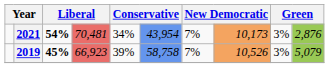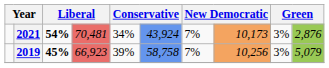2021 | column 6: 43,954 -> 43,924
2019 | column 8: 10,526 -> 10,256
